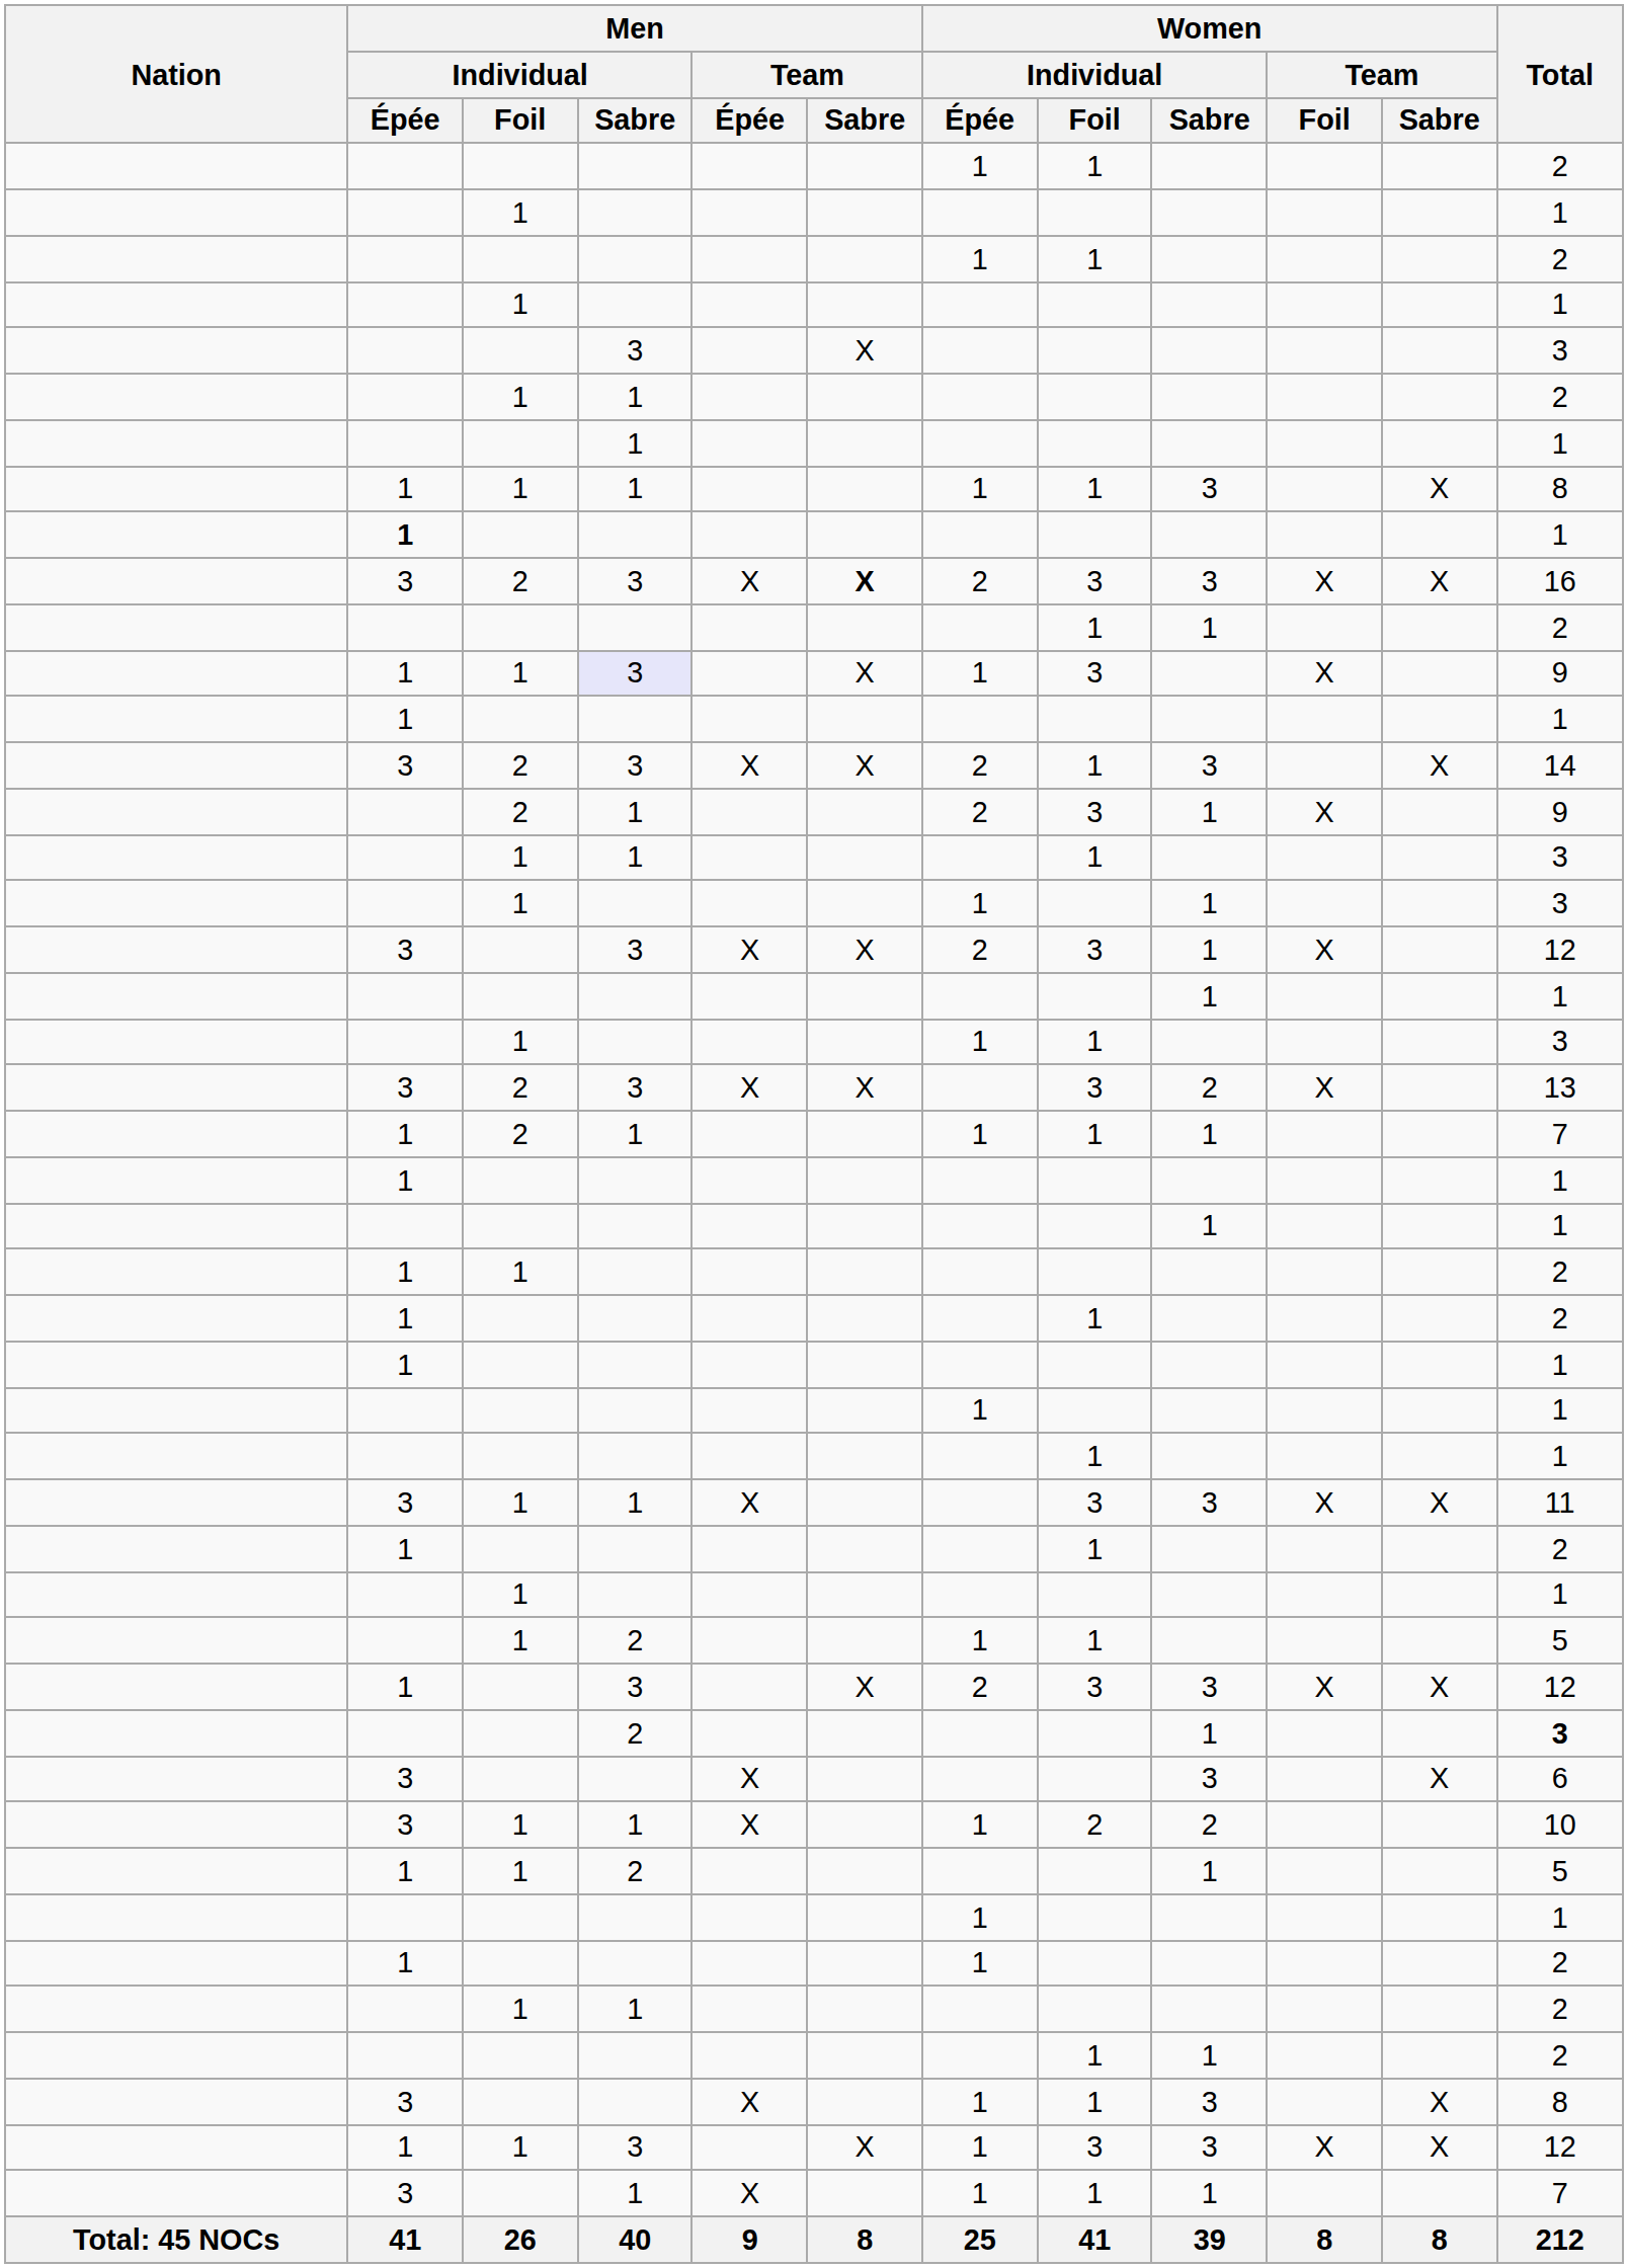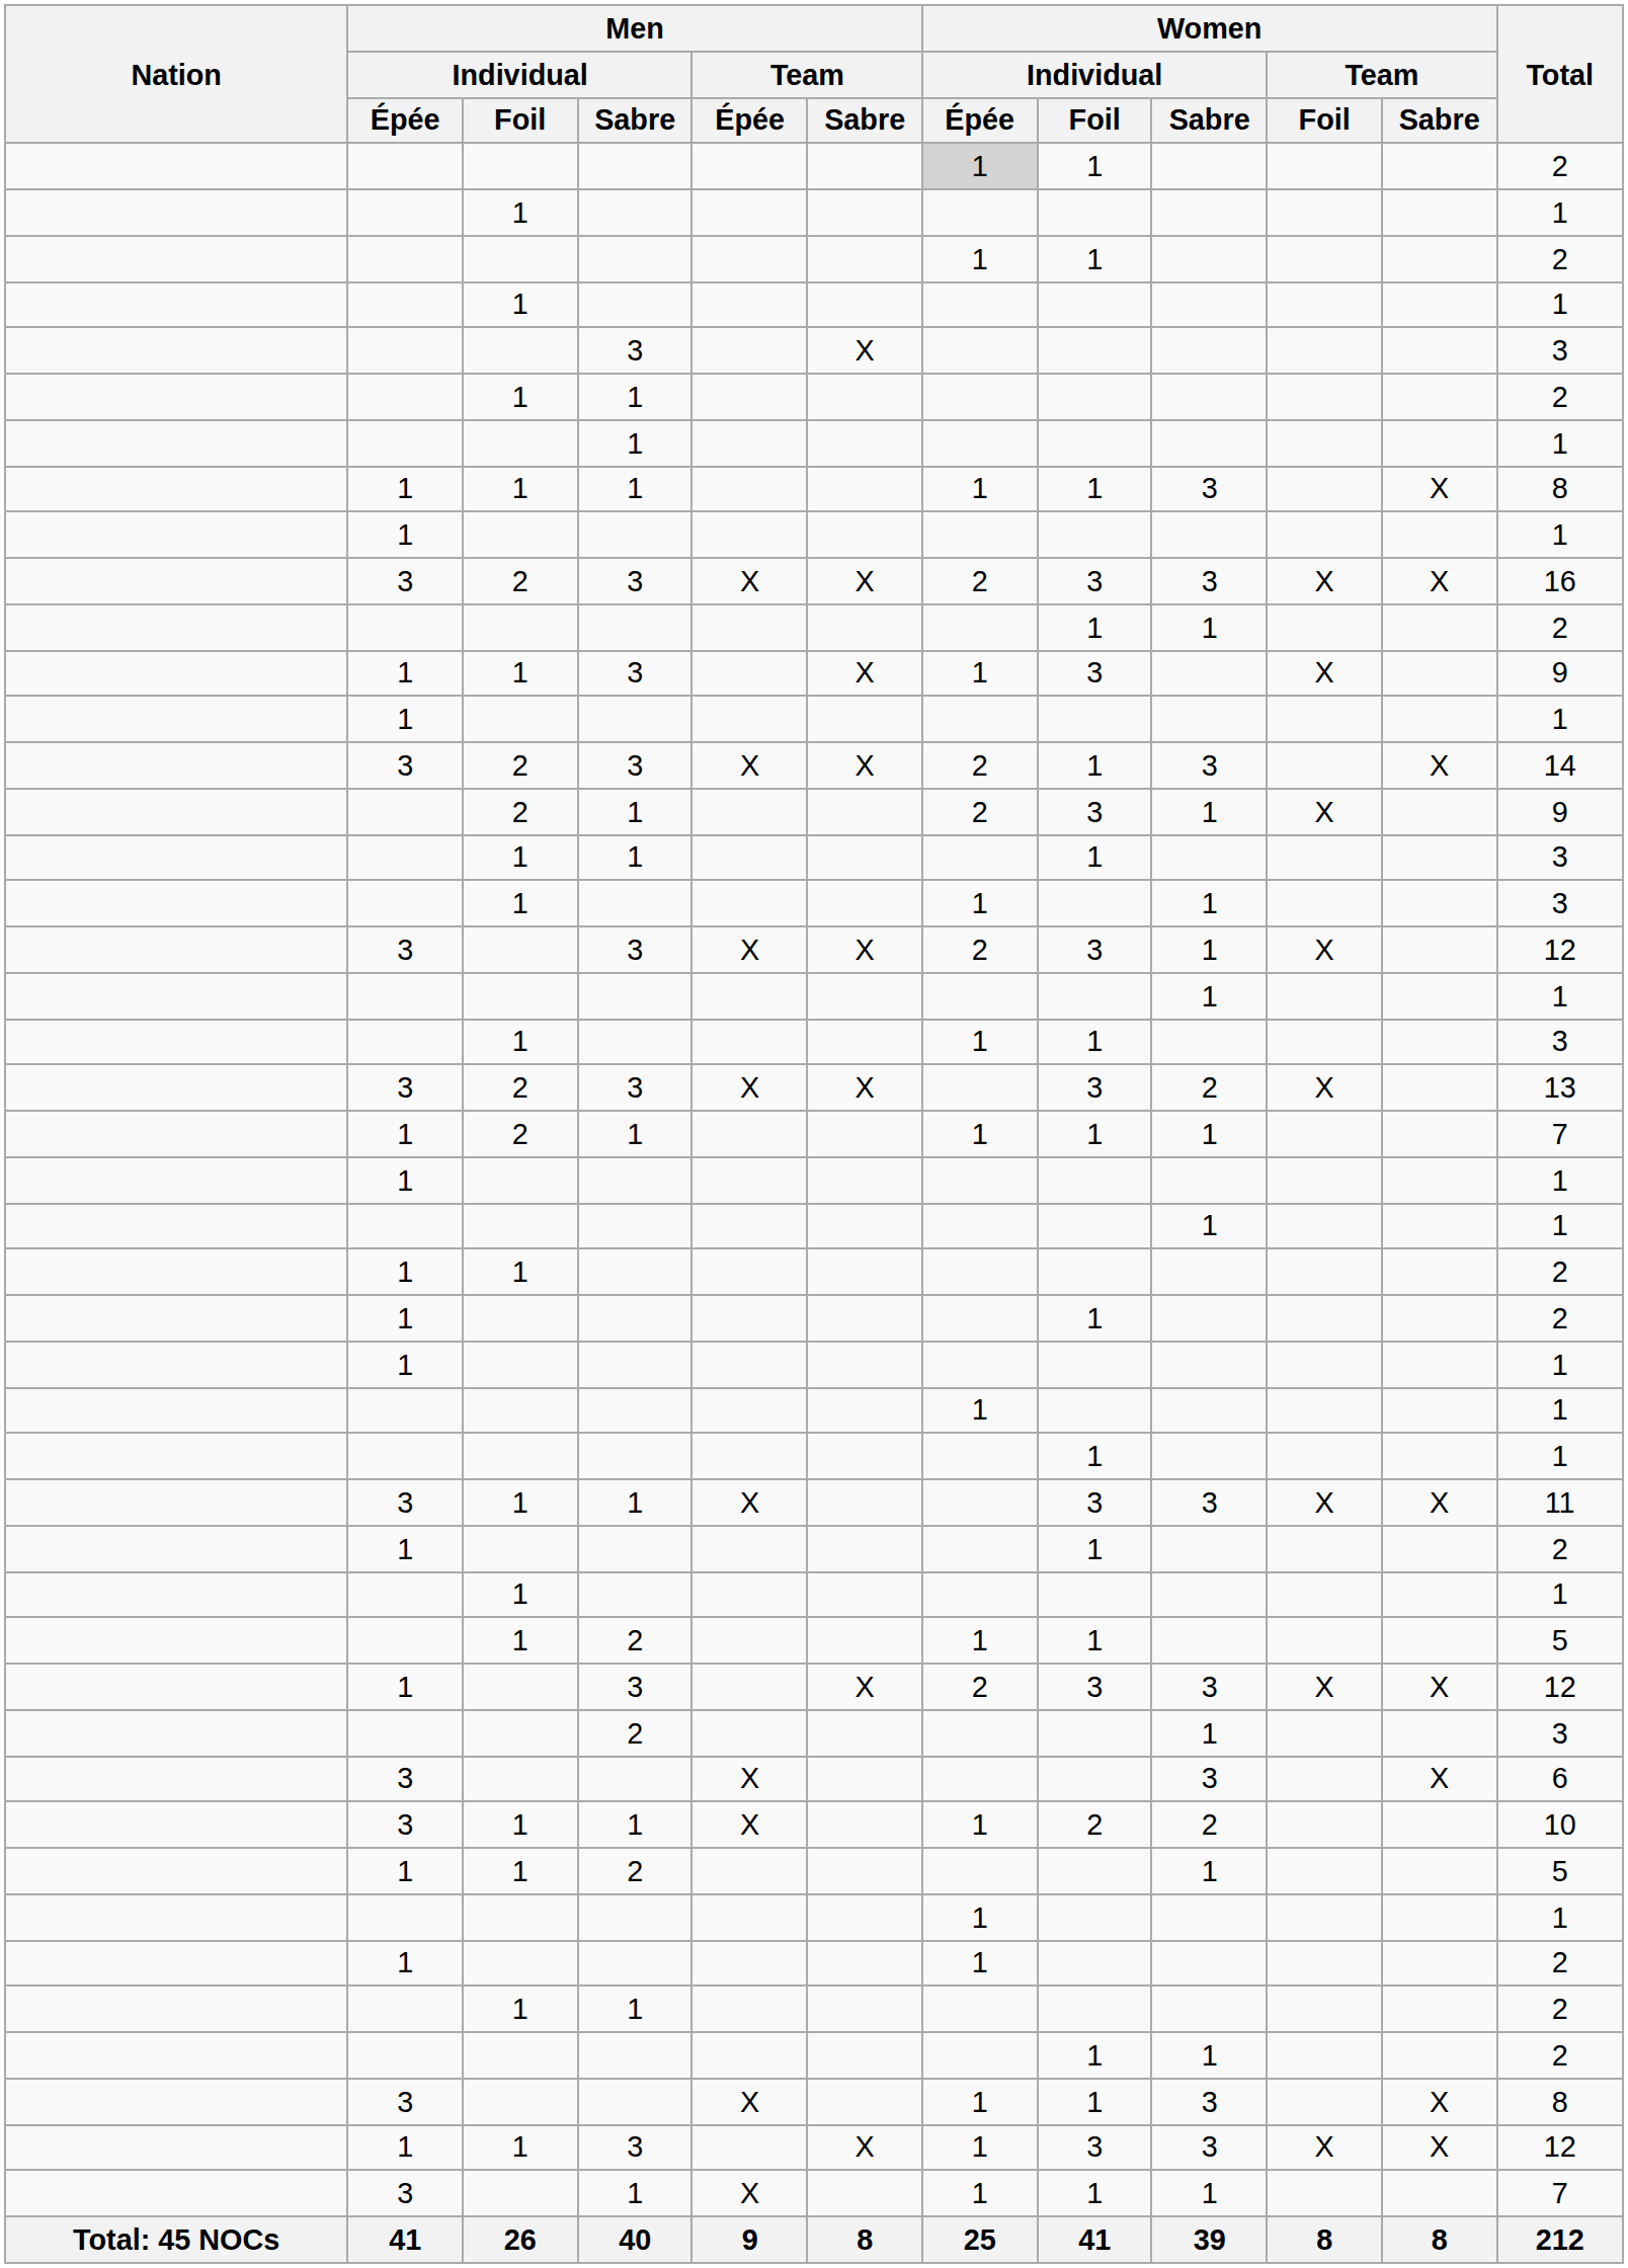row 4 | Women / Individual / Épée: no background -> lightgrey background
row 12 | Men / Individual / Épée: bold -> normal
row 13 | Men / Team / Sabre: bold -> normal
row 15 | Men / Individual / Sabre: lavender background -> no background
row 38 | Total: bold -> normal
